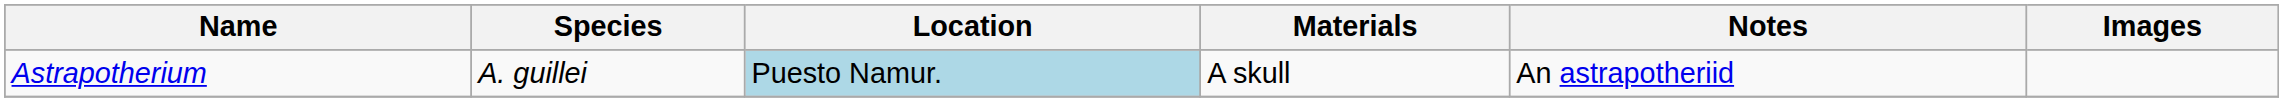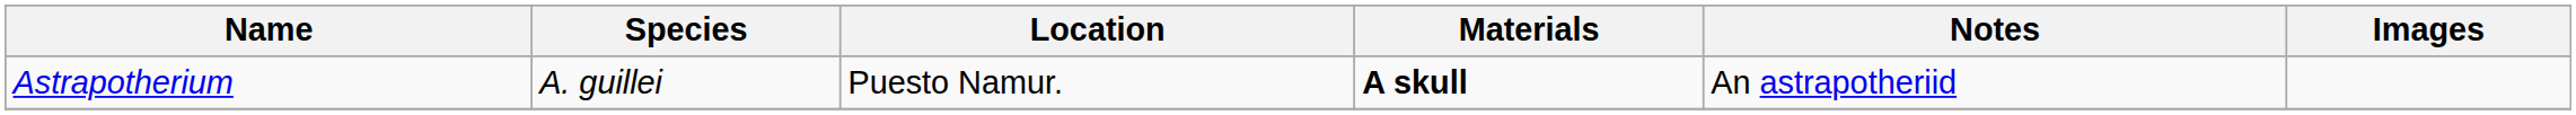Astrapotherium | Location: lightblue background -> no background
Astrapotherium | Materials: normal -> bold
